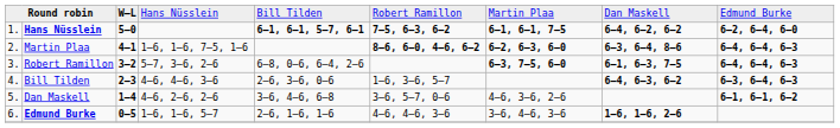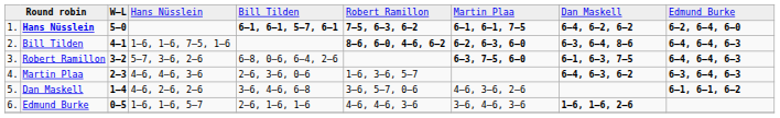row 3 | column 2: Martin Plaa -> Bill Tilden
row 5 | column 2: Bill Tilden -> Martin Plaa
row 7 | column 2: bold -> normal
